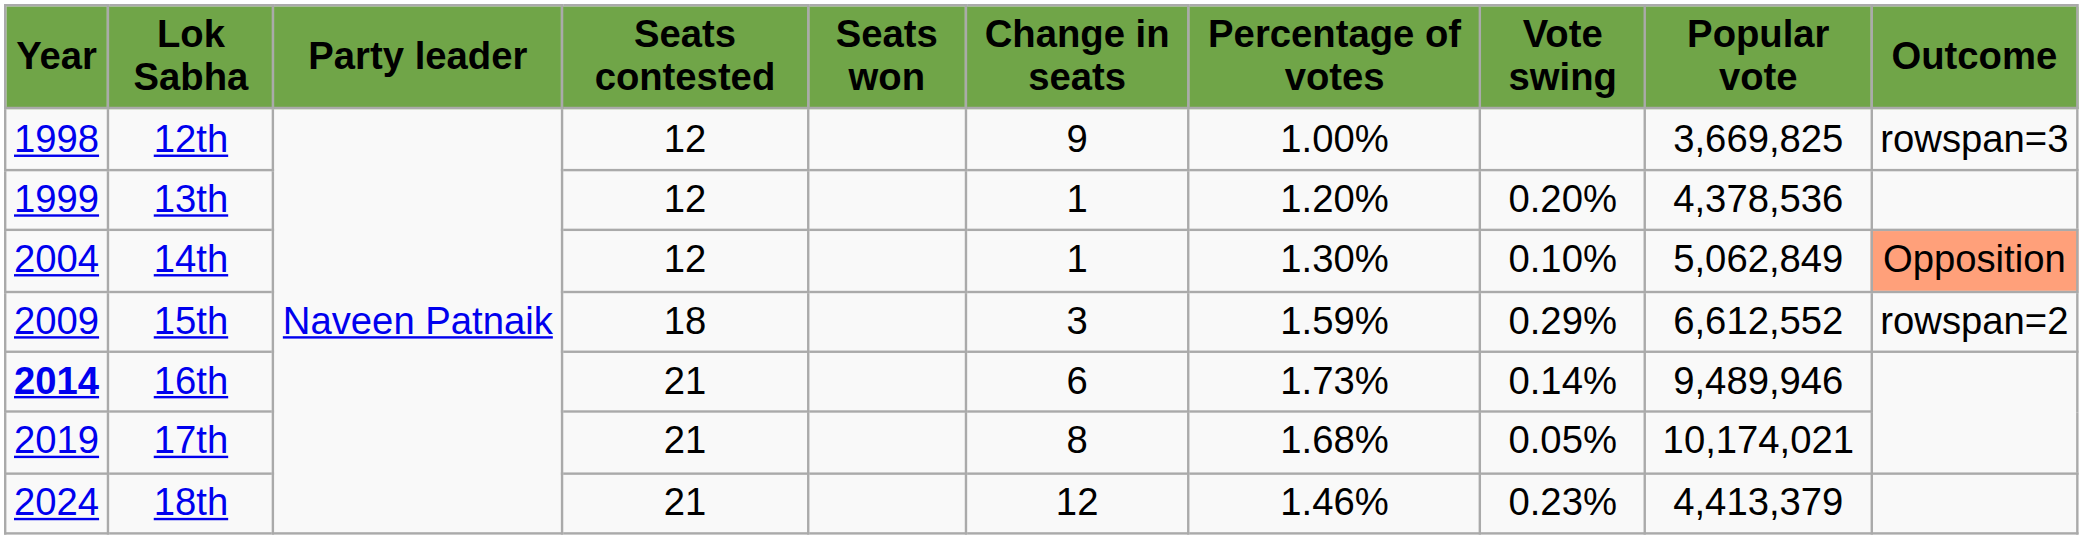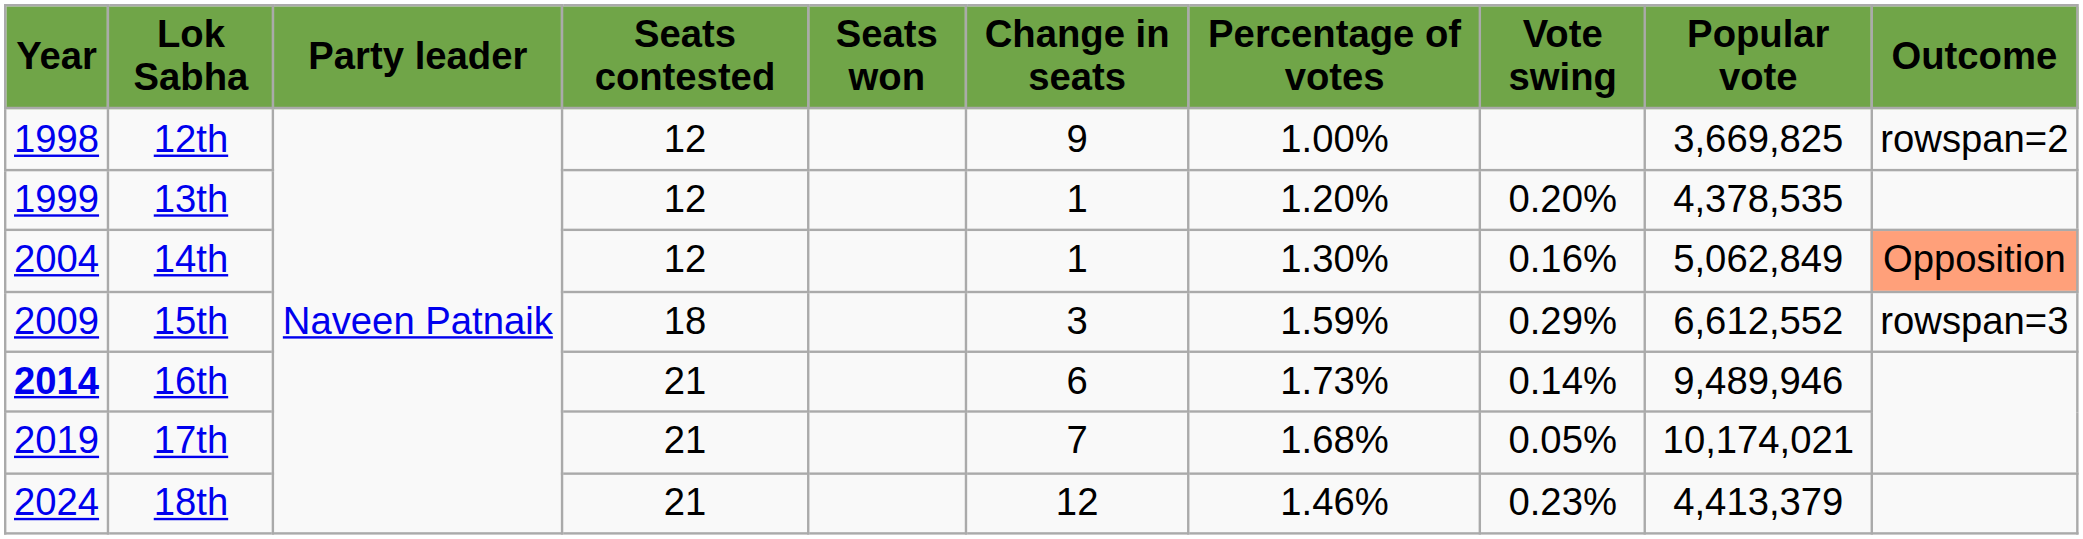12th | Outcome: rowspan=3 -> rowspan=2
13th | Popular vote: 4,378,536 -> 4,378,535
14th | Vote swing: 0.10% -> 0.16%
15th | Outcome: rowspan=2 -> rowspan=3
17th | Change in seats: 8 -> 7
